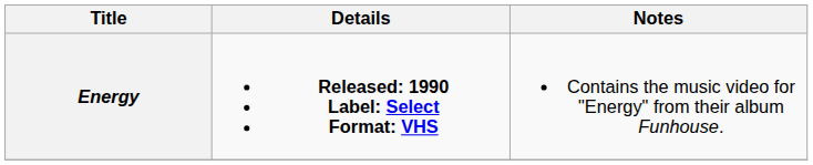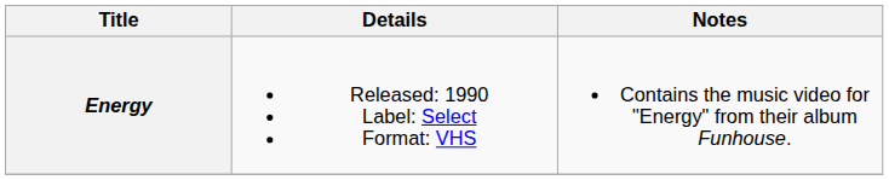Energy | Details: bold -> normal
